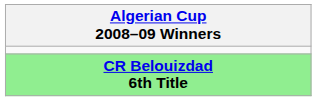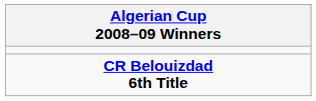row 3 | column 1: lightgreen background -> no background
